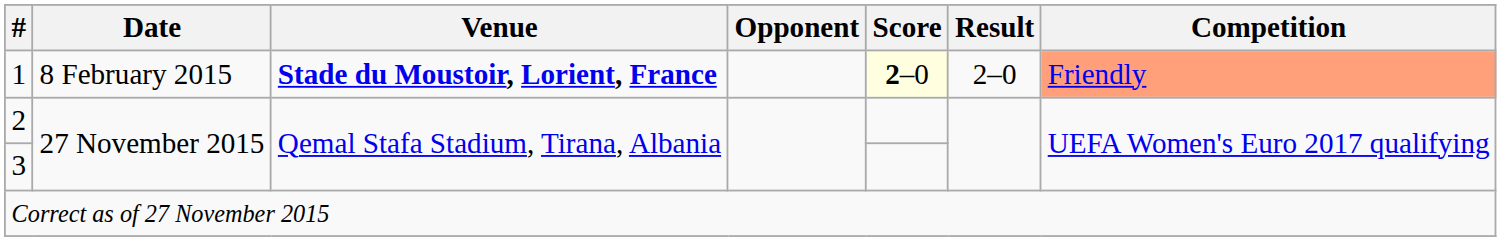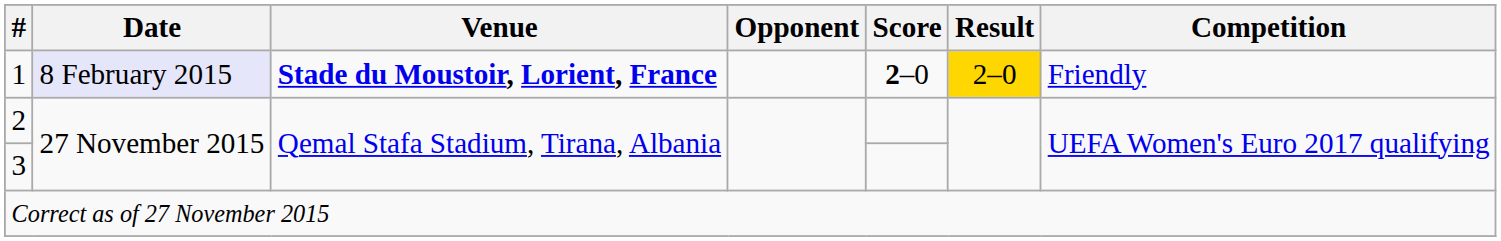1 | Date: no background -> lavender background
1 | Score: lightyellow background -> no background
1 | Result: no background -> gold background
1 | Competition: lightsalmon background -> no background
